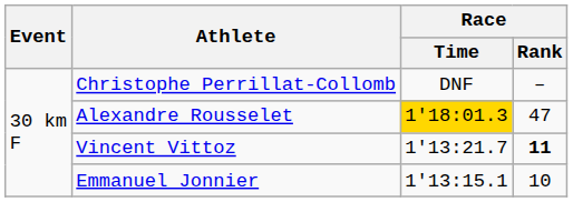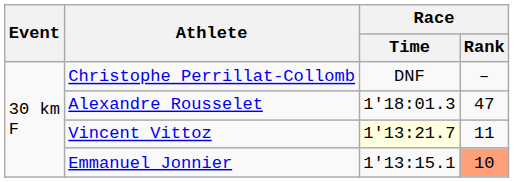Alexandre Rousselet | Race / Time: gold background -> no background
Vincent Vittoz | Race / Time: no background -> lightyellow background
Vincent Vittoz | Race / Rank: bold -> normal
Emmanuel Jonnier | Race / Rank: no background -> lightsalmon background
